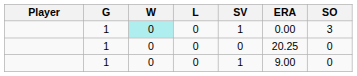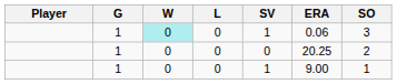row 2 | ERA: 0.00 -> 0.06
row 3 | SO: 0 -> 2
row 4 | SO: 0 -> 1
